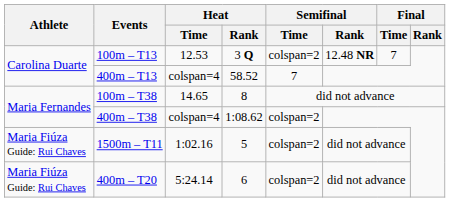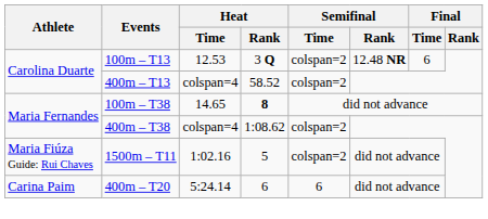100m – T13 | Final / Time: 7 -> 6
400m – T13 | Semifinal / Time: 7 -> colspan=2
100m – T38 | Heat / Rank: normal -> bold
400m – T20 | Athlete: Maria Fiúza Guide: Rui Chaves -> Carina Paim
400m – T20 | Semifinal / Time: colspan=2 -> 6
